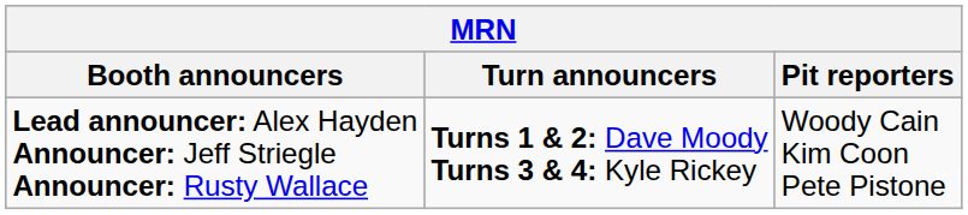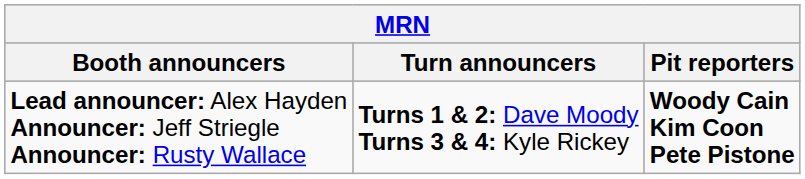row 3 | Pit reporters: normal -> bold
